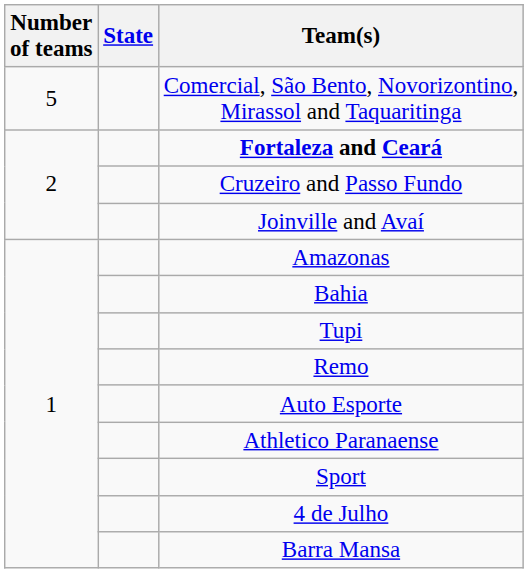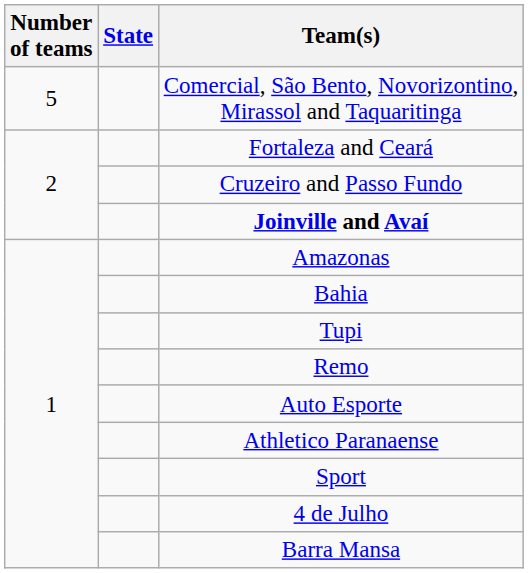Fortaleza and Ceará | Team(s): bold -> normal
Joinville and Avaí | Team(s): normal -> bold
